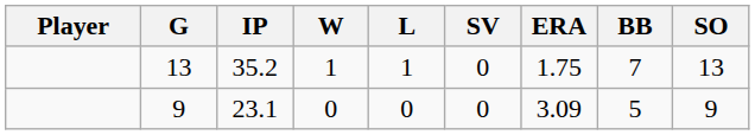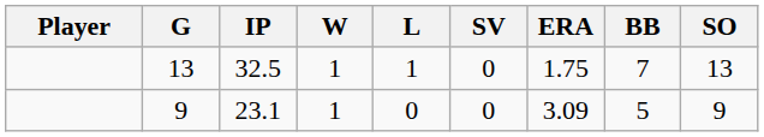row 2 | IP: 35.2 -> 32.5
row 3 | W: 0 -> 1
